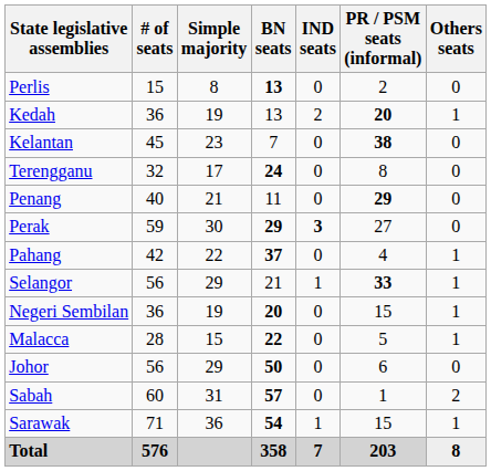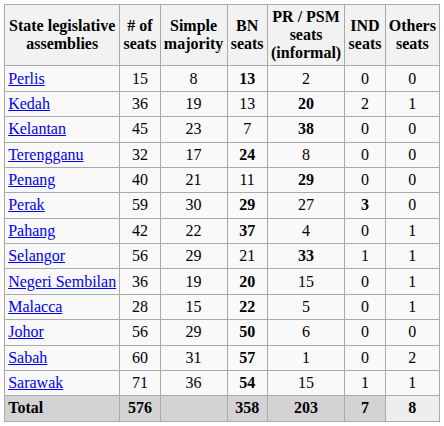columns swapped: PR / PSM seats (informal) <-> IND seats
